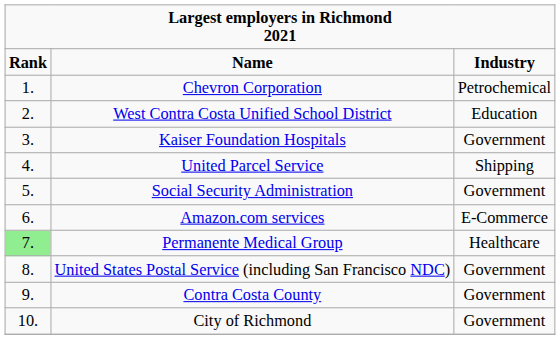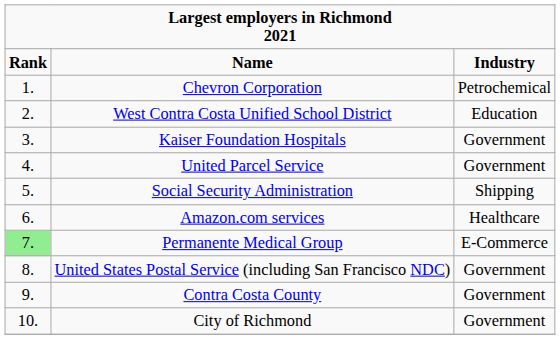United Parcel Service | column 3: Shipping -> Government
Social Security Administration | column 3: Government -> Shipping
Amazon.com services | column 3: E-Commerce -> Healthcare
Permanente Medical Group | column 3: Healthcare -> E-Commerce
